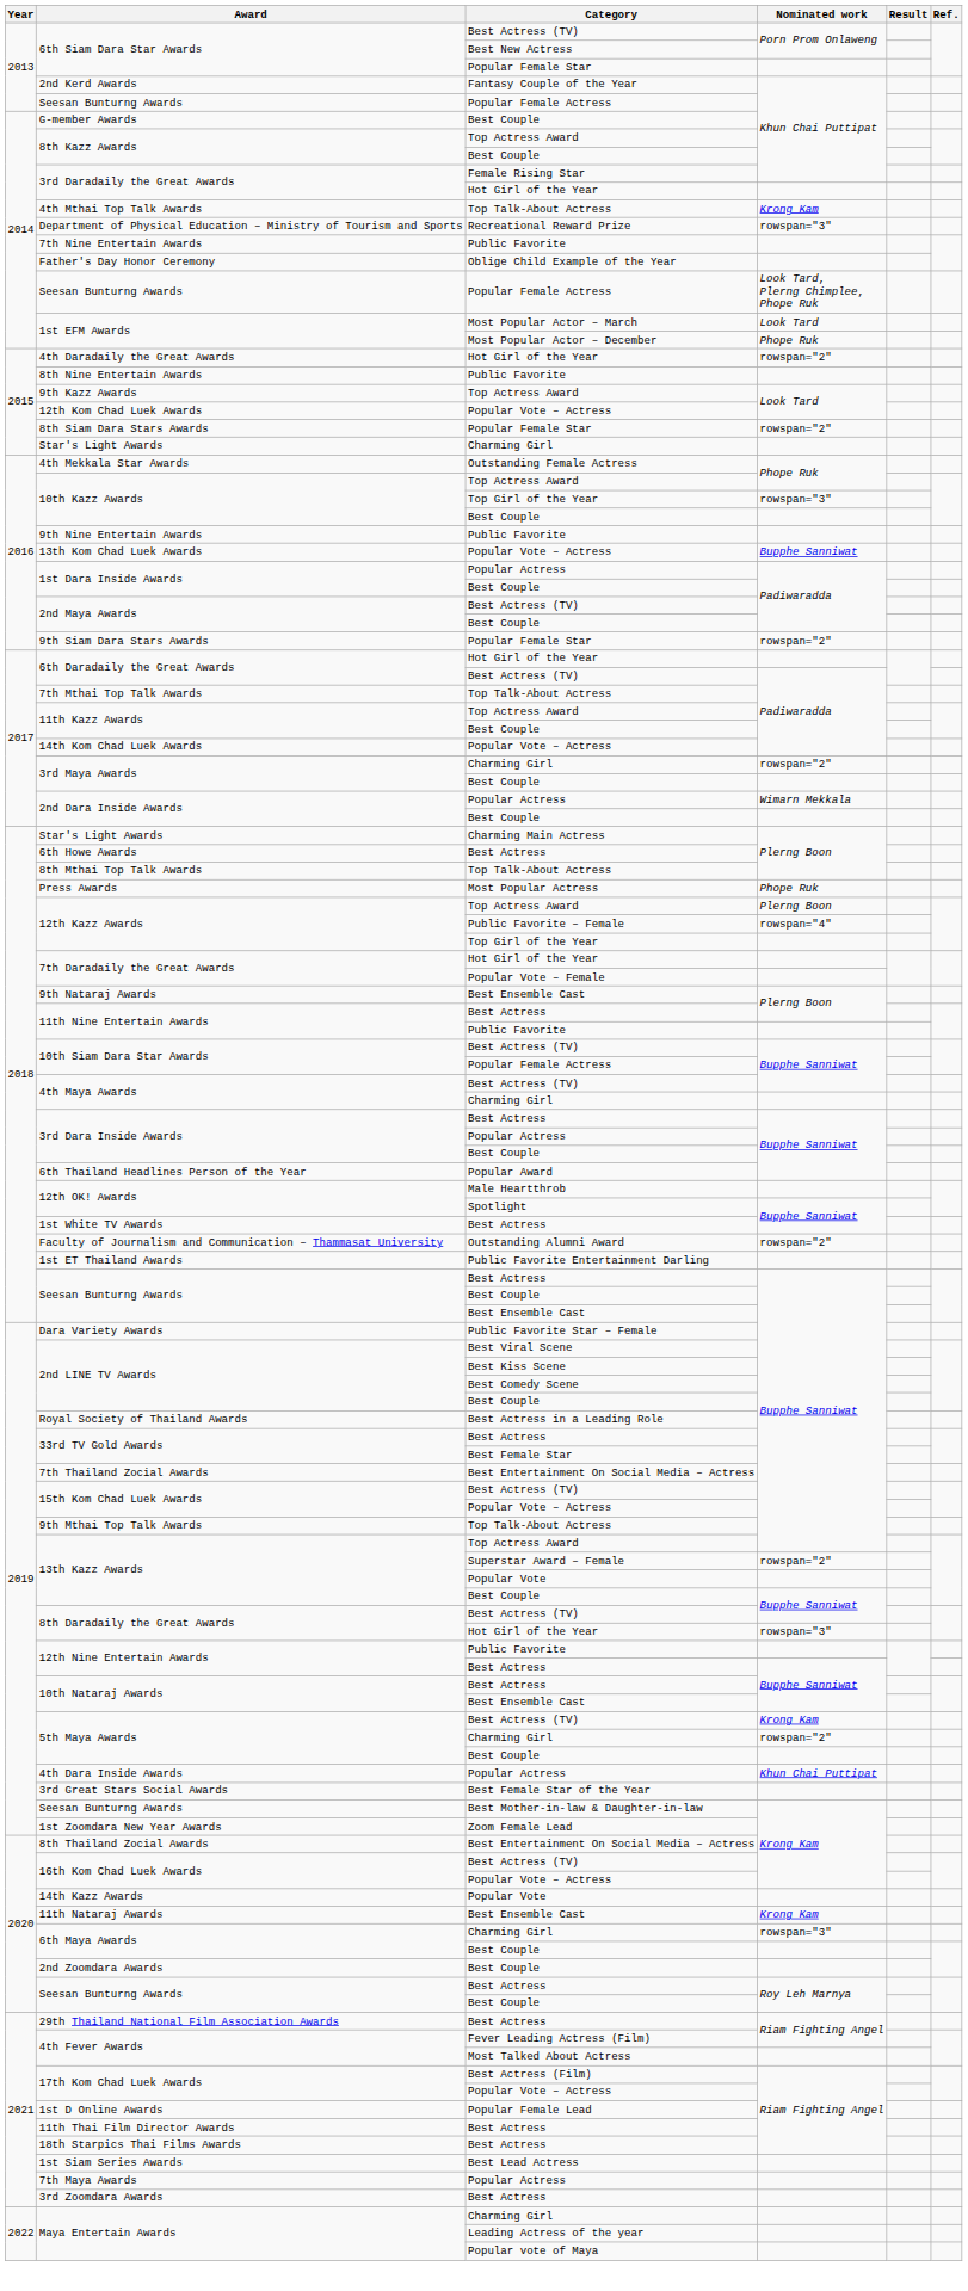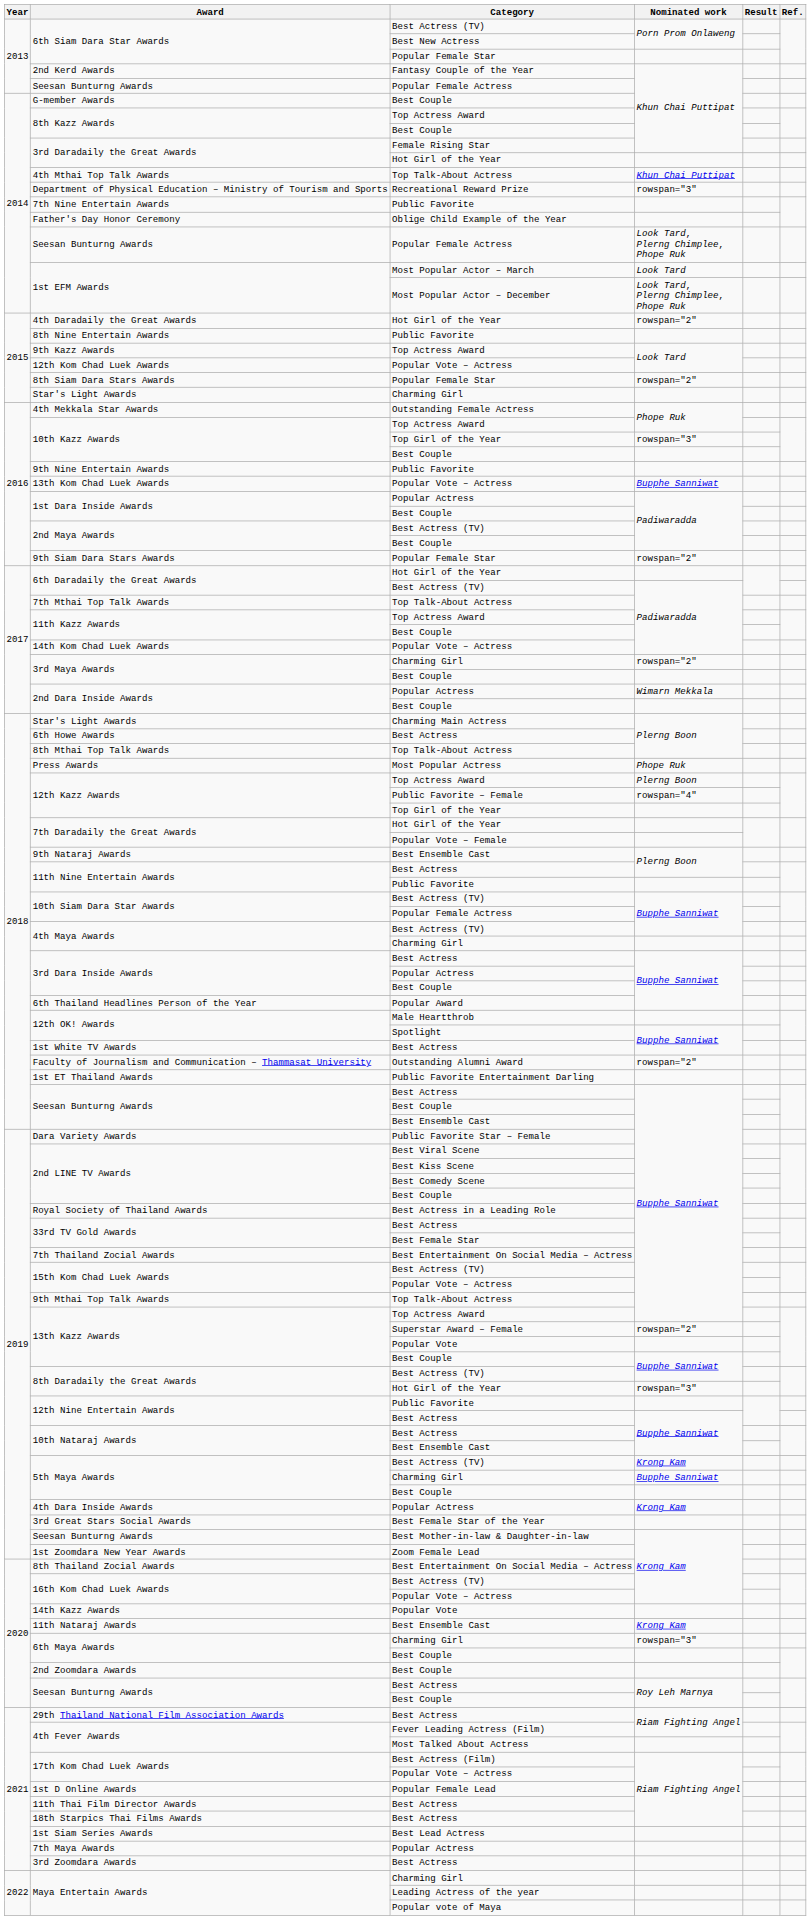4th Mthai Top Talk Awards | Nominated work: Krong Kam -> Khun Chai Puttipat
1st EFM Awards / Most Popular Actor – December | Nominated work: Phope Ruk -> Look Tard, Plerng Chimplee, Phope Ruk
5th Maya Awards / Charming Girl | Nominated work: rowspan="2" -> Bupphe Sanniwat
4th Dara Inside Awards | Nominated work: Khun Chai Puttipat -> Krong Kam
